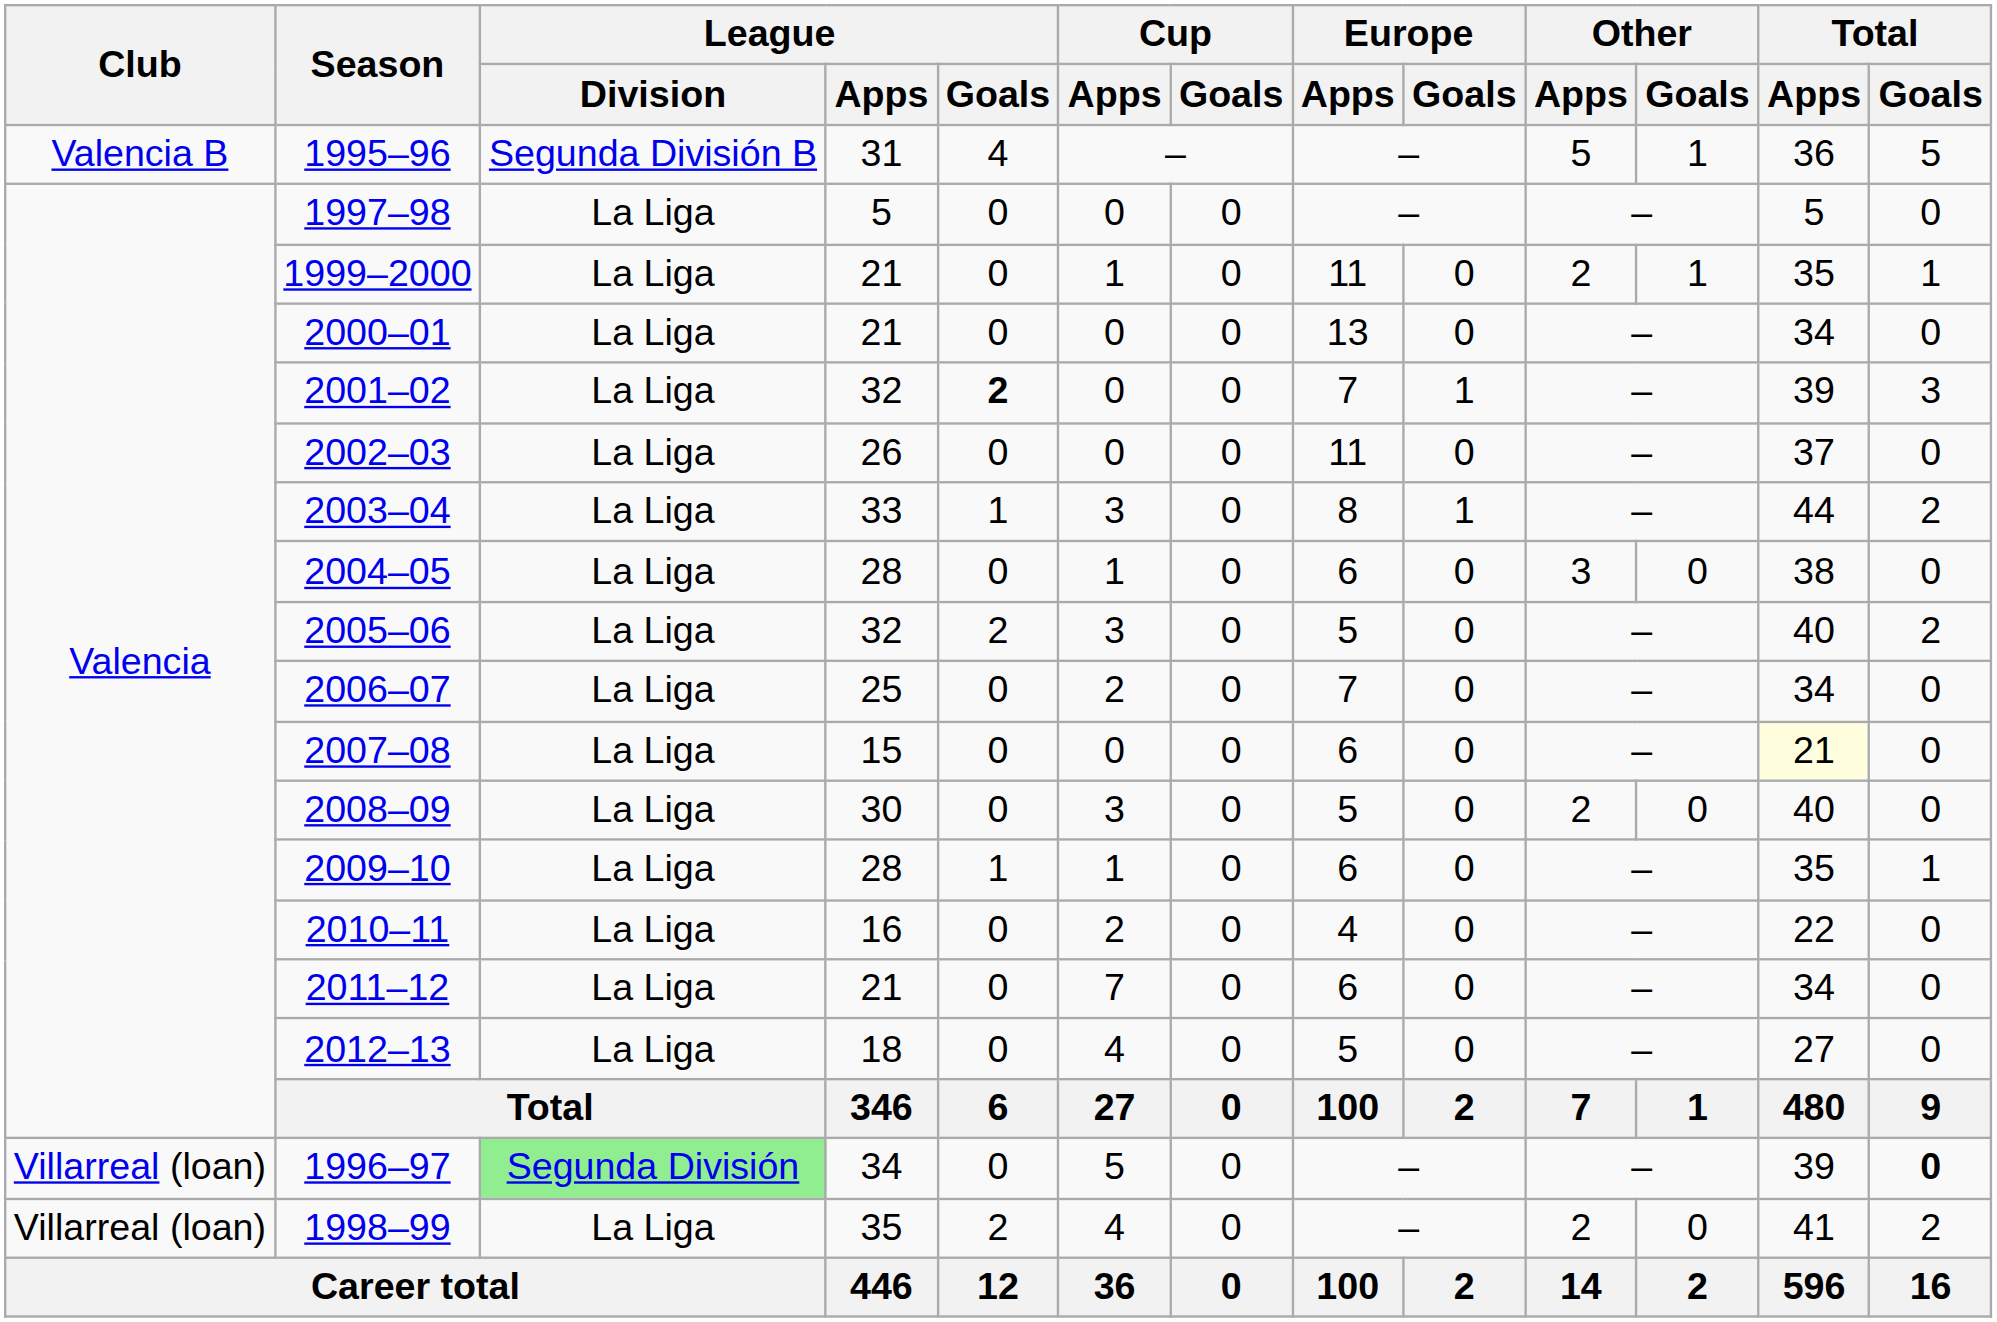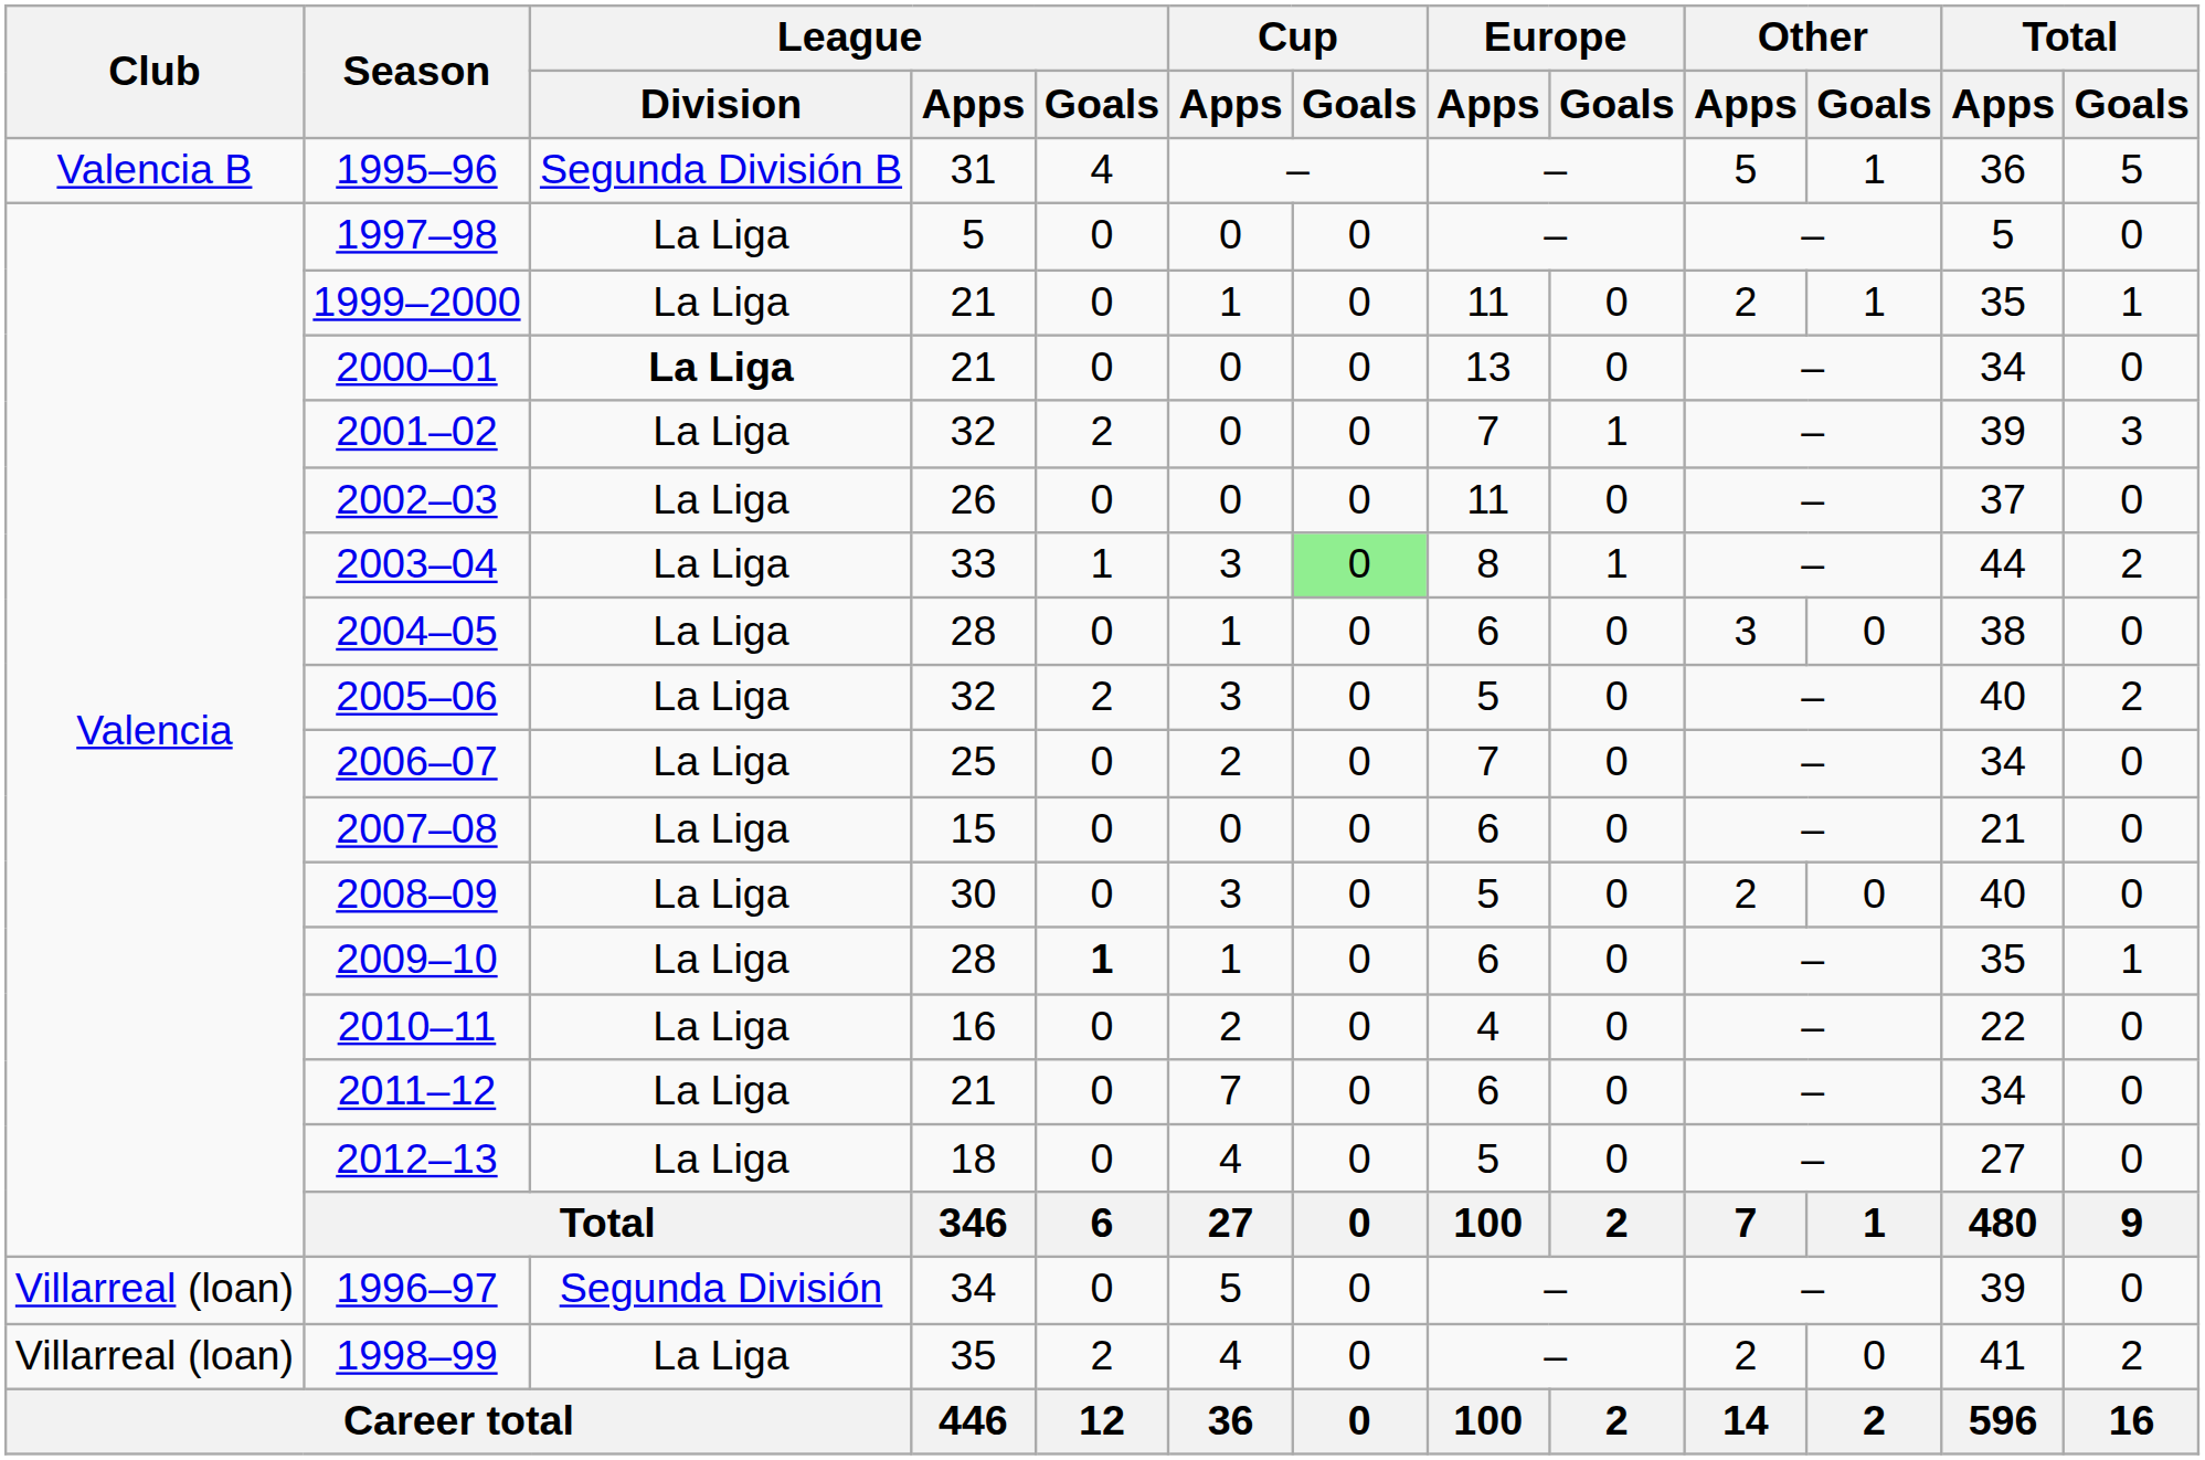2000–01 | League / Division: normal -> bold
2001–02 | League / Goals: bold -> normal
2003–04 | Cup / Goals: no background -> lightgreen background
2007–08 | Total / Apps: lightyellow background -> no background
2009–10 | League / Goals: normal -> bold
1996–97 | League / Division: lightgreen background -> no background
1996–97 | Total / Goals: bold -> normal
